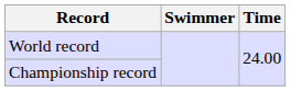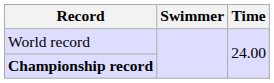Championship record | Record: normal -> bold
